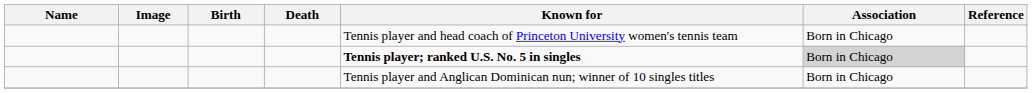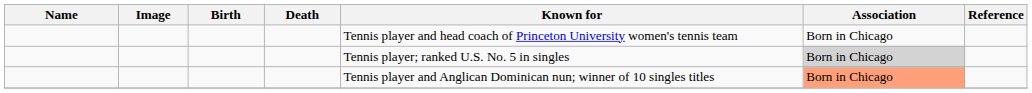row 3 | Known for: bold -> normal
row 4 | Association: no background -> lightsalmon background
